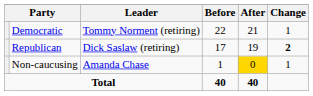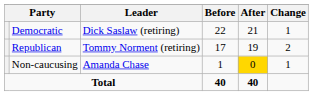Democratic | Leader: Tommy Norment (retiring) -> Dick Saslaw (retiring)
Republican | Leader: Dick Saslaw (retiring) -> Tommy Norment (retiring)
Republican | Change: bold -> normal
